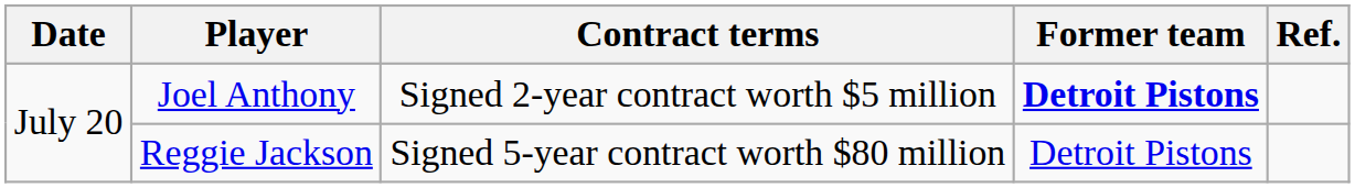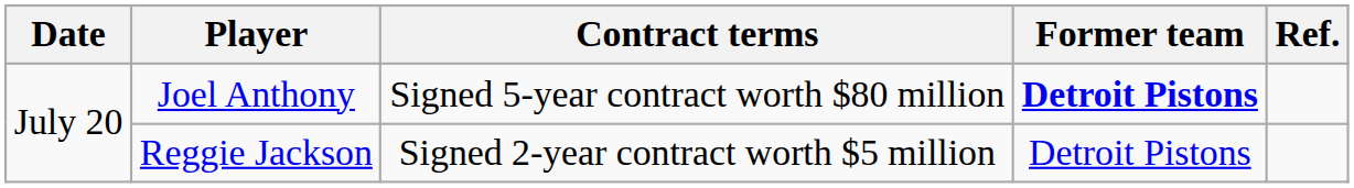Joel Anthony | Contract terms: Signed 2-year contract worth $5 million -> Signed 5-year contract worth $80 million
Reggie Jackson | Contract terms: Signed 5-year contract worth $80 million -> Signed 2-year contract worth $5 million
